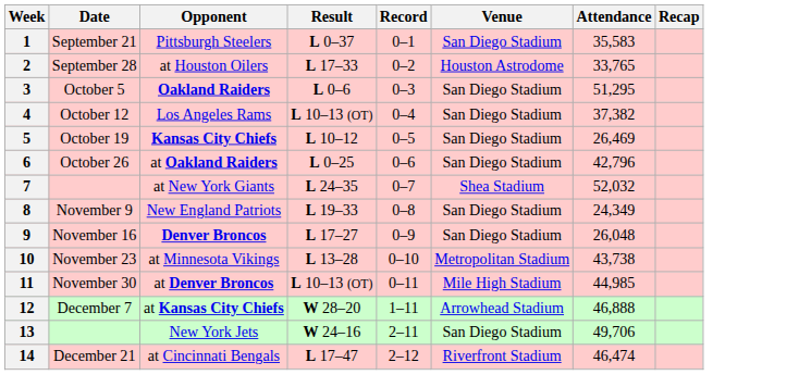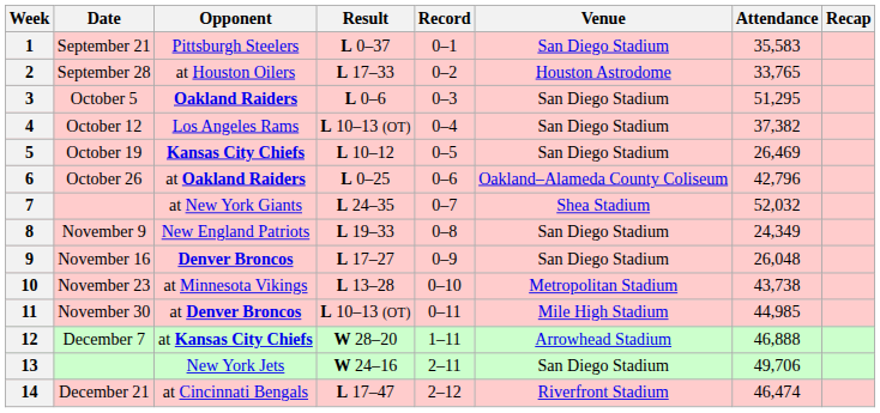6 | Venue: San Diego Stadium -> Oakland–Alameda County Coliseum
